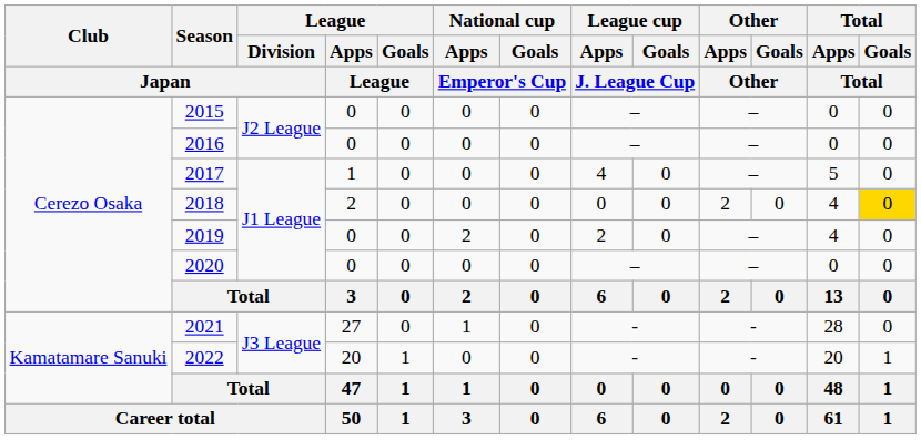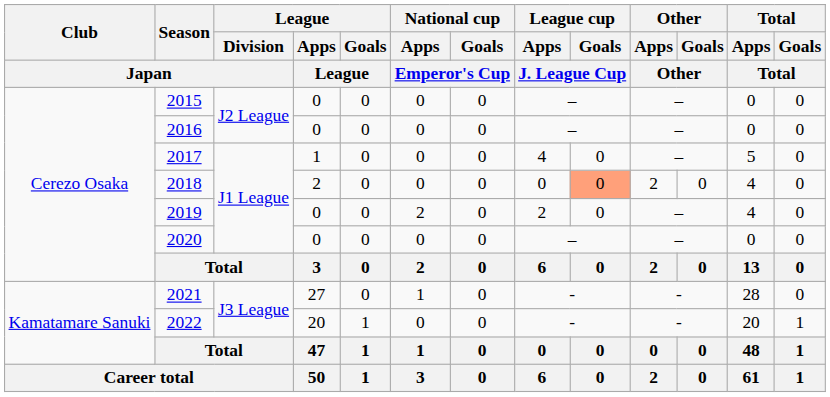2018 | League cup / Goals / J. League Cup: no background -> lightsalmon background
2018 | Total / Goals / Total: gold background -> no background
